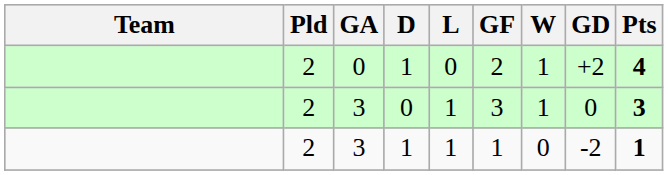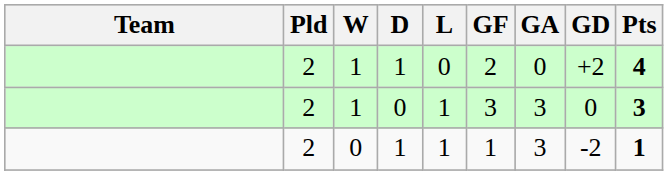columns swapped: W <-> GA
